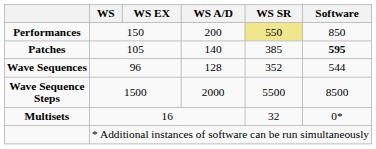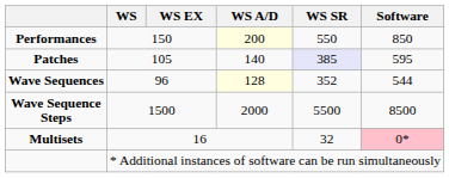Performances | WS A/D: no background -> lightyellow background
Performances | WS SR: khaki background -> no background
Patches | WS SR: no background -> lavender background
Patches | Software: bold -> normal
Wave Sequences | WS A/D: no background -> lightyellow background
Multisets | Software: no background -> pink background
